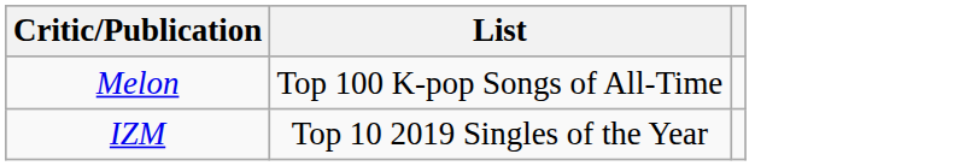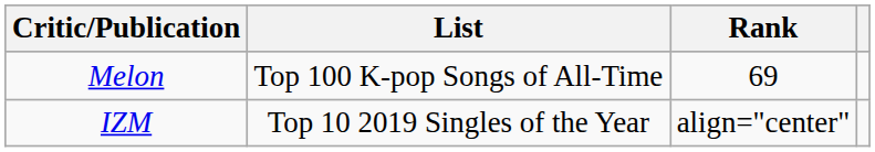+ column: Rank | 69 | align="center"
